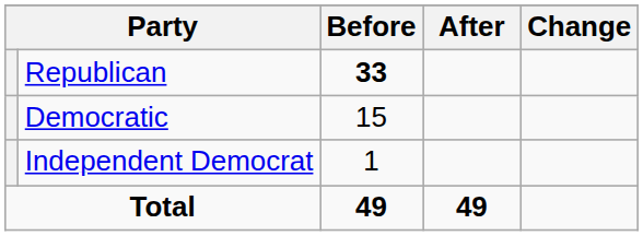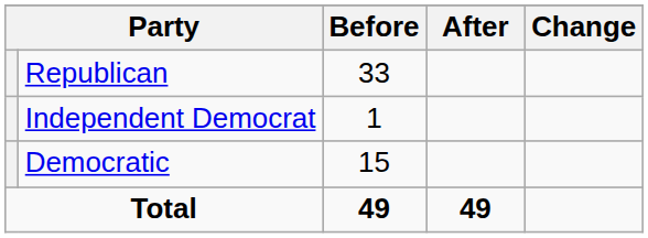Republican | Before: bold -> normal
rows swapped: Democratic <-> Independent Democrat
